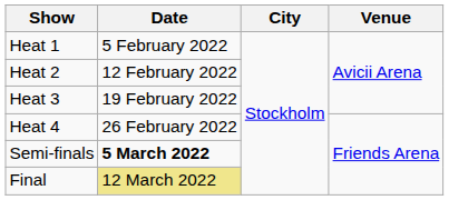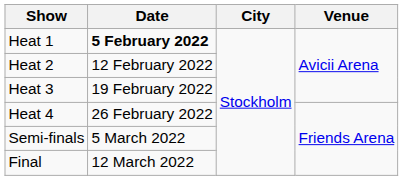Heat 1 | Date: normal -> bold
Semi-finals | Date: bold -> normal
Final | Date: khaki background -> no background
